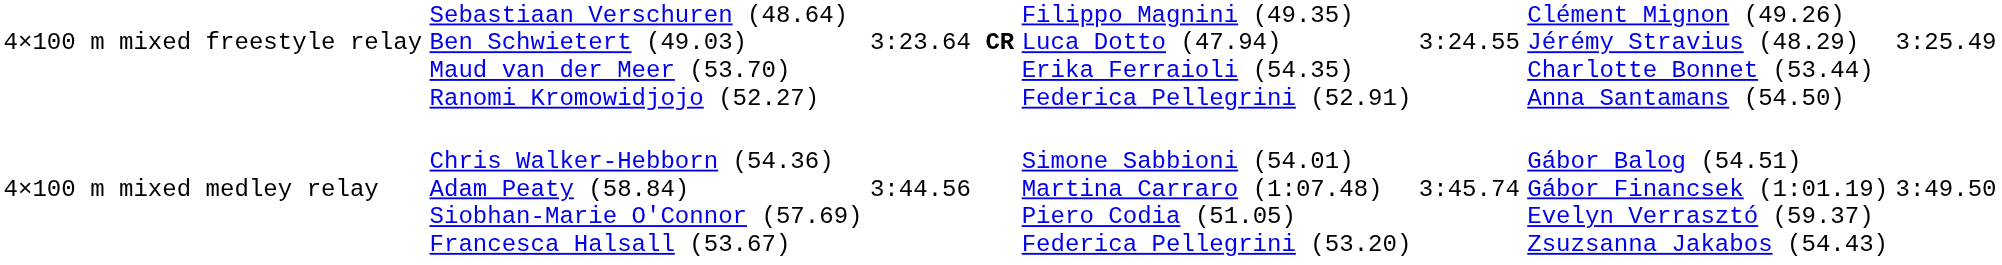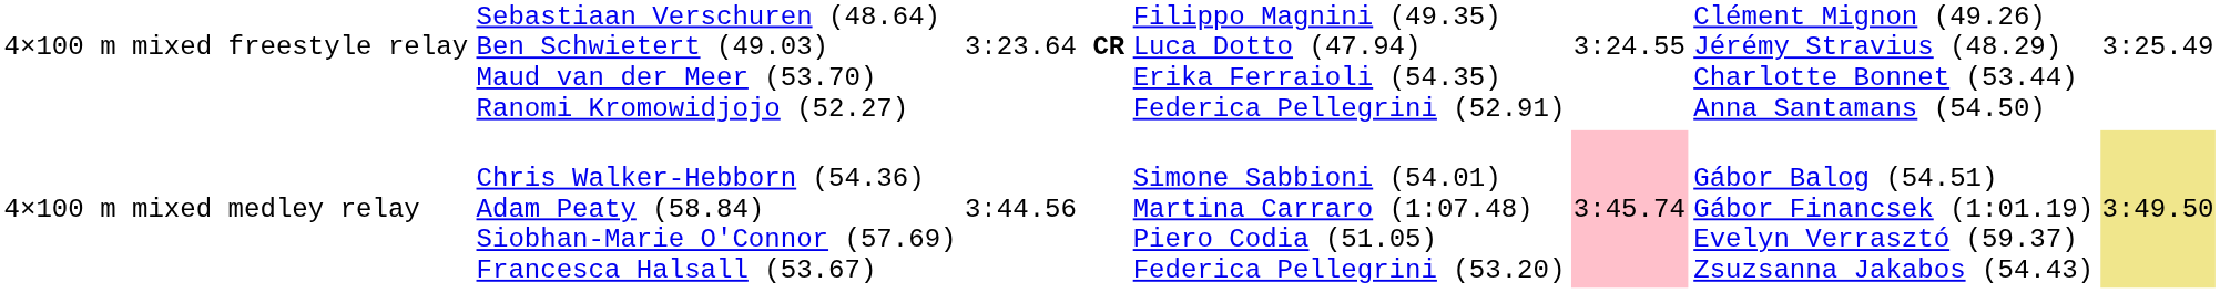4×100 m mixed medley relay | column 5: no background -> pink background
4×100 m mixed medley relay | column 7: no background -> khaki background
